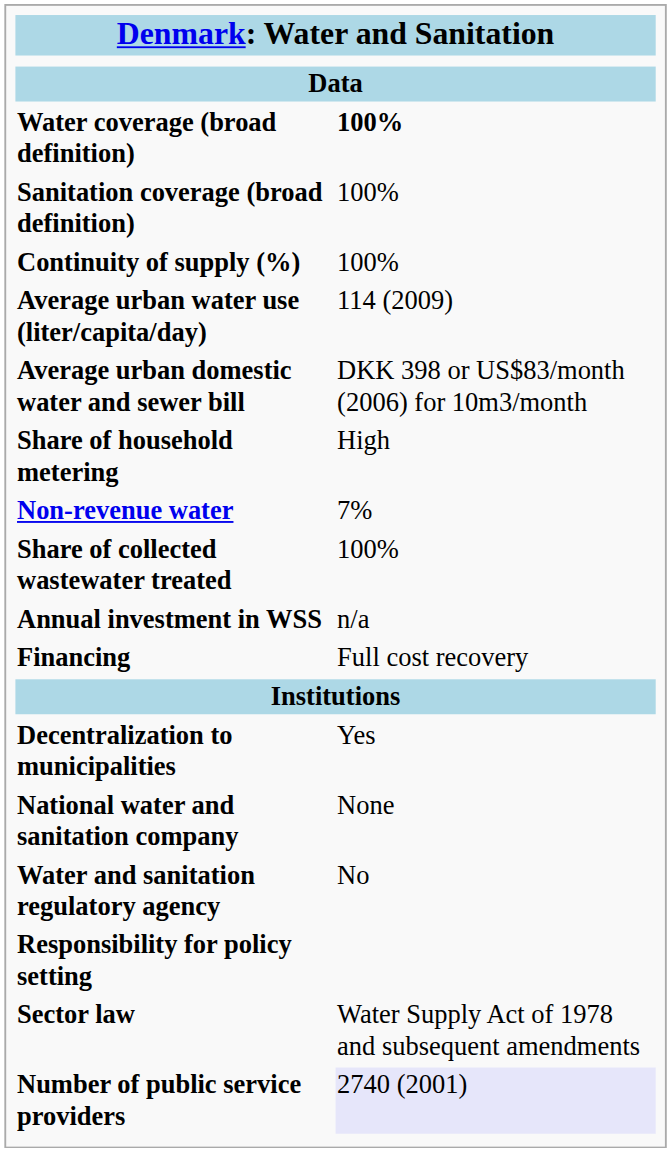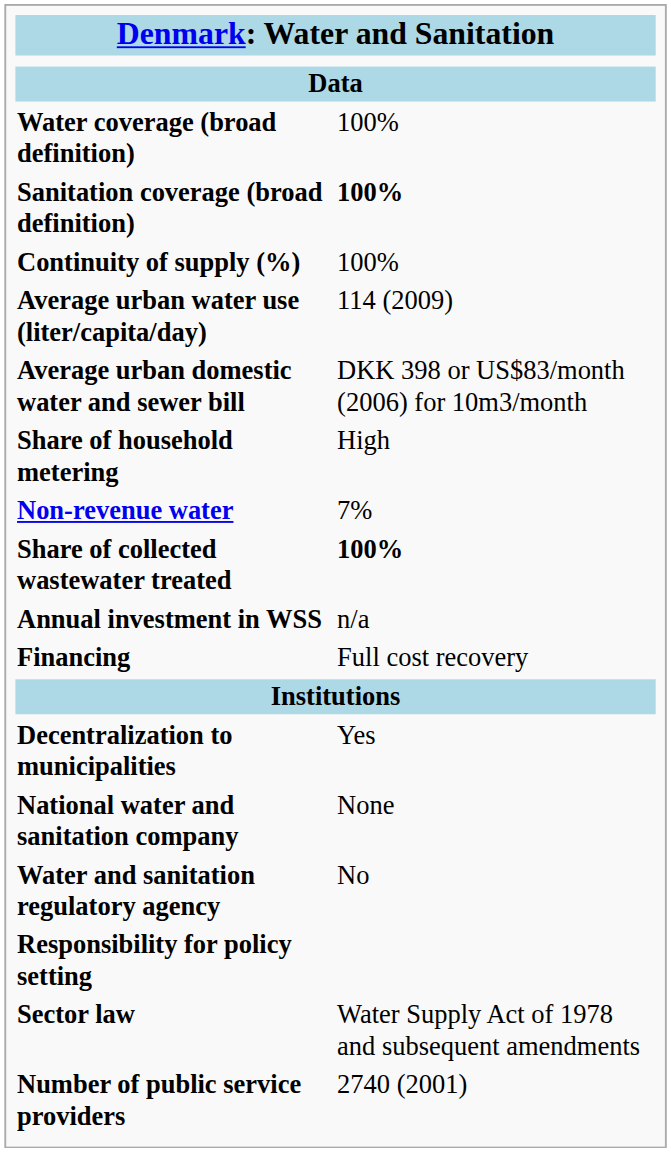Water coverage (broad definition) | column 2: bold -> normal
Sanitation coverage (broad definition) | column 2: normal -> bold
Share of collected wastewater treated | column 2: normal -> bold
Number of public service providers | column 2: lavender background -> no background
